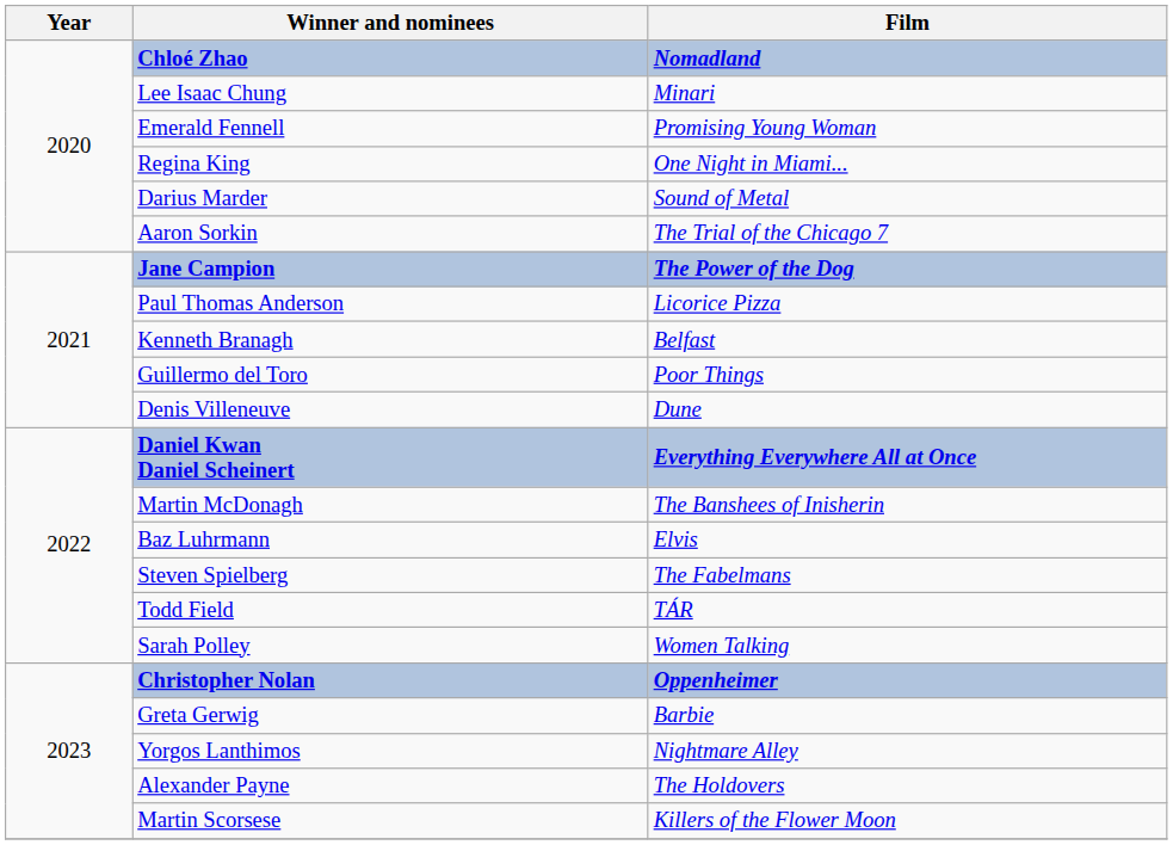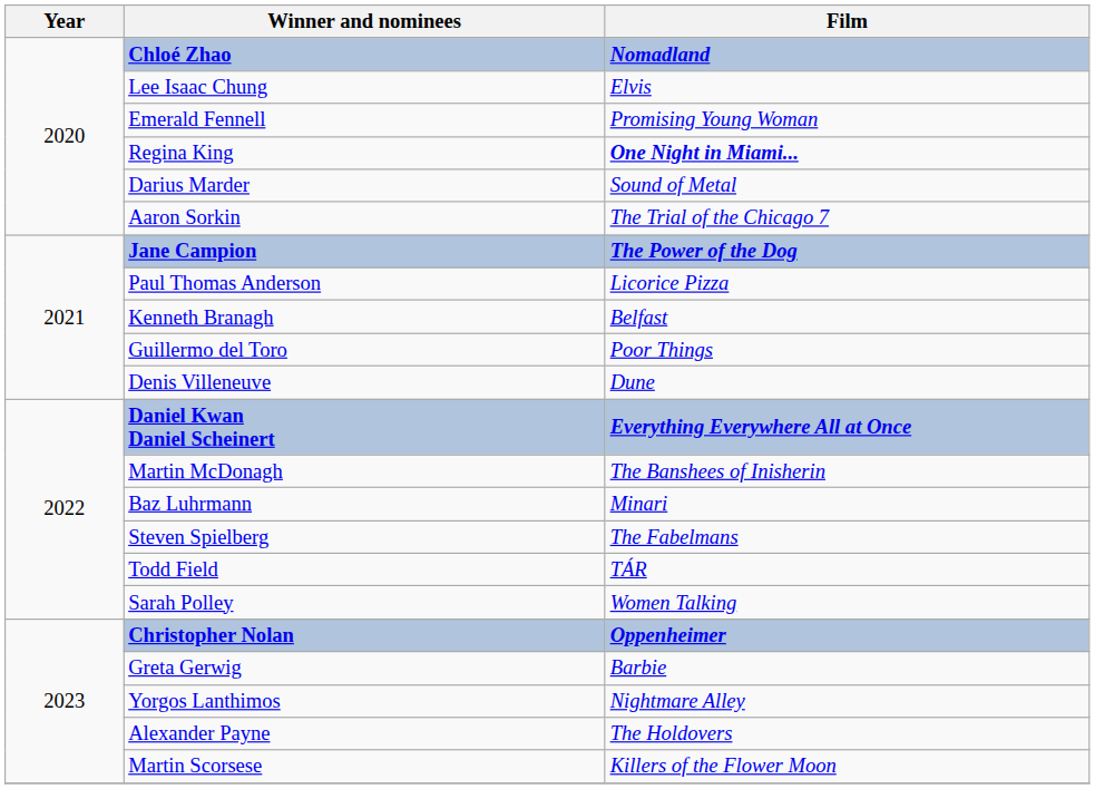Lee Isaac Chung | Film: Minari -> Elvis
Regina King | Film: normal -> bold
Baz Luhrmann | Film: Elvis -> Minari
